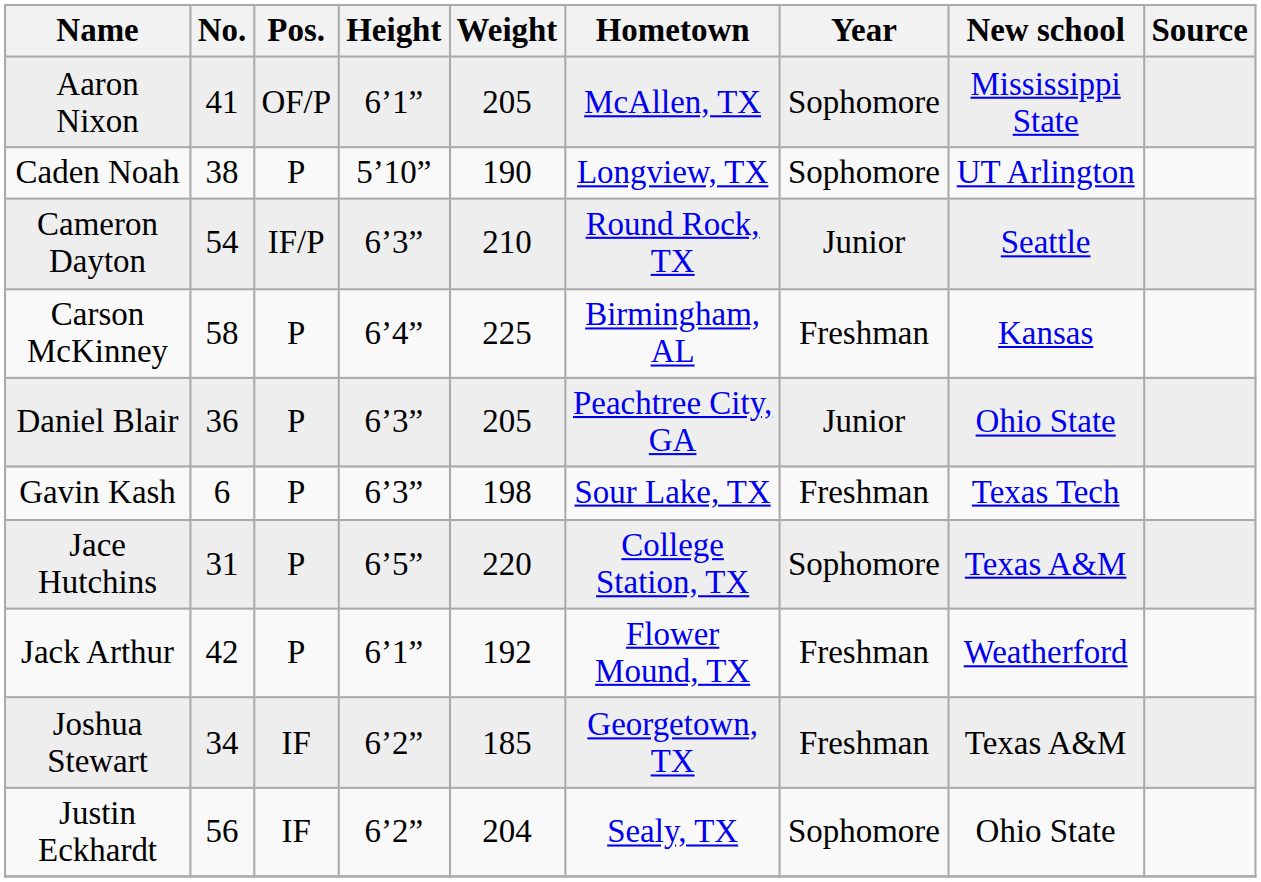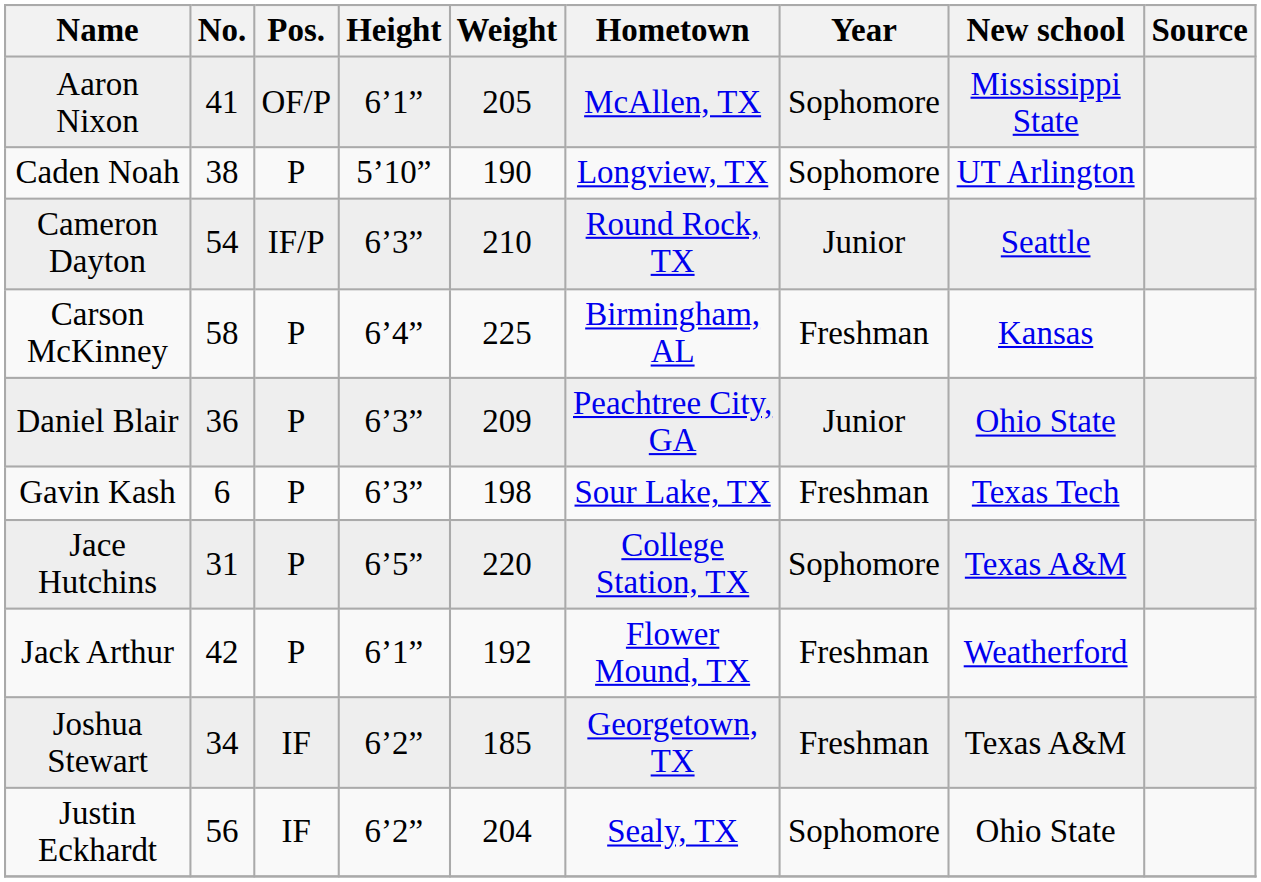Daniel Blair | Weight: 205 -> 209
